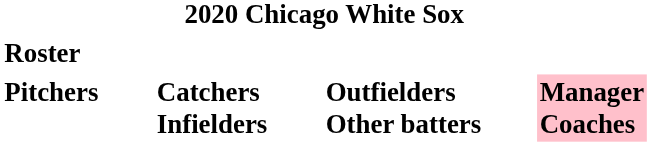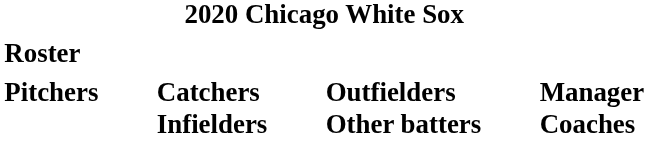Pitchers | column 4: pink background -> no background
